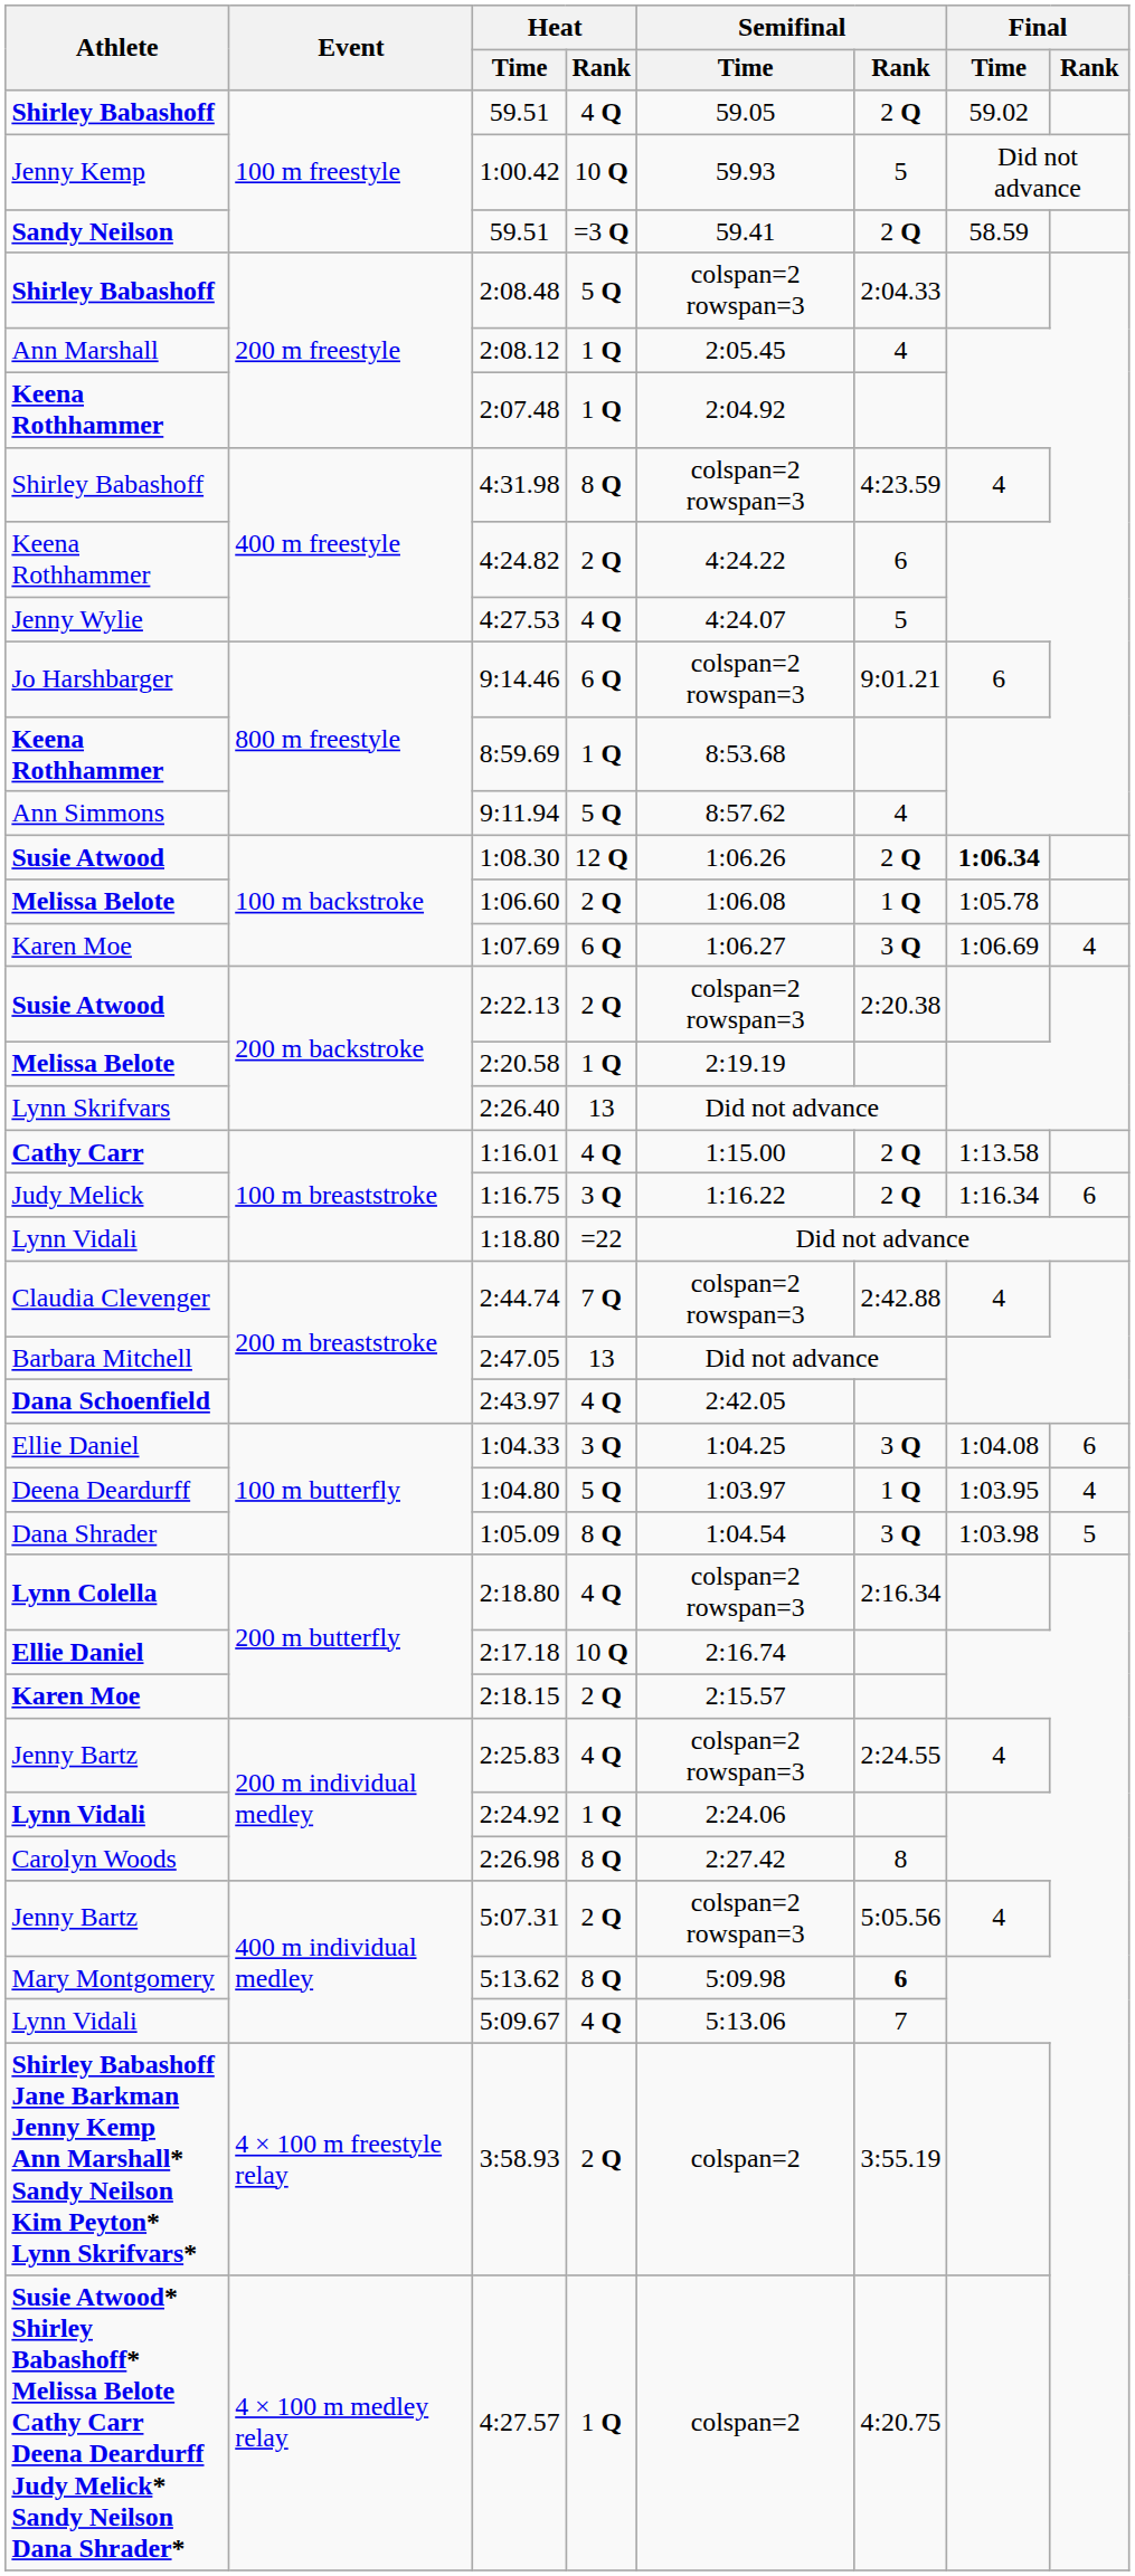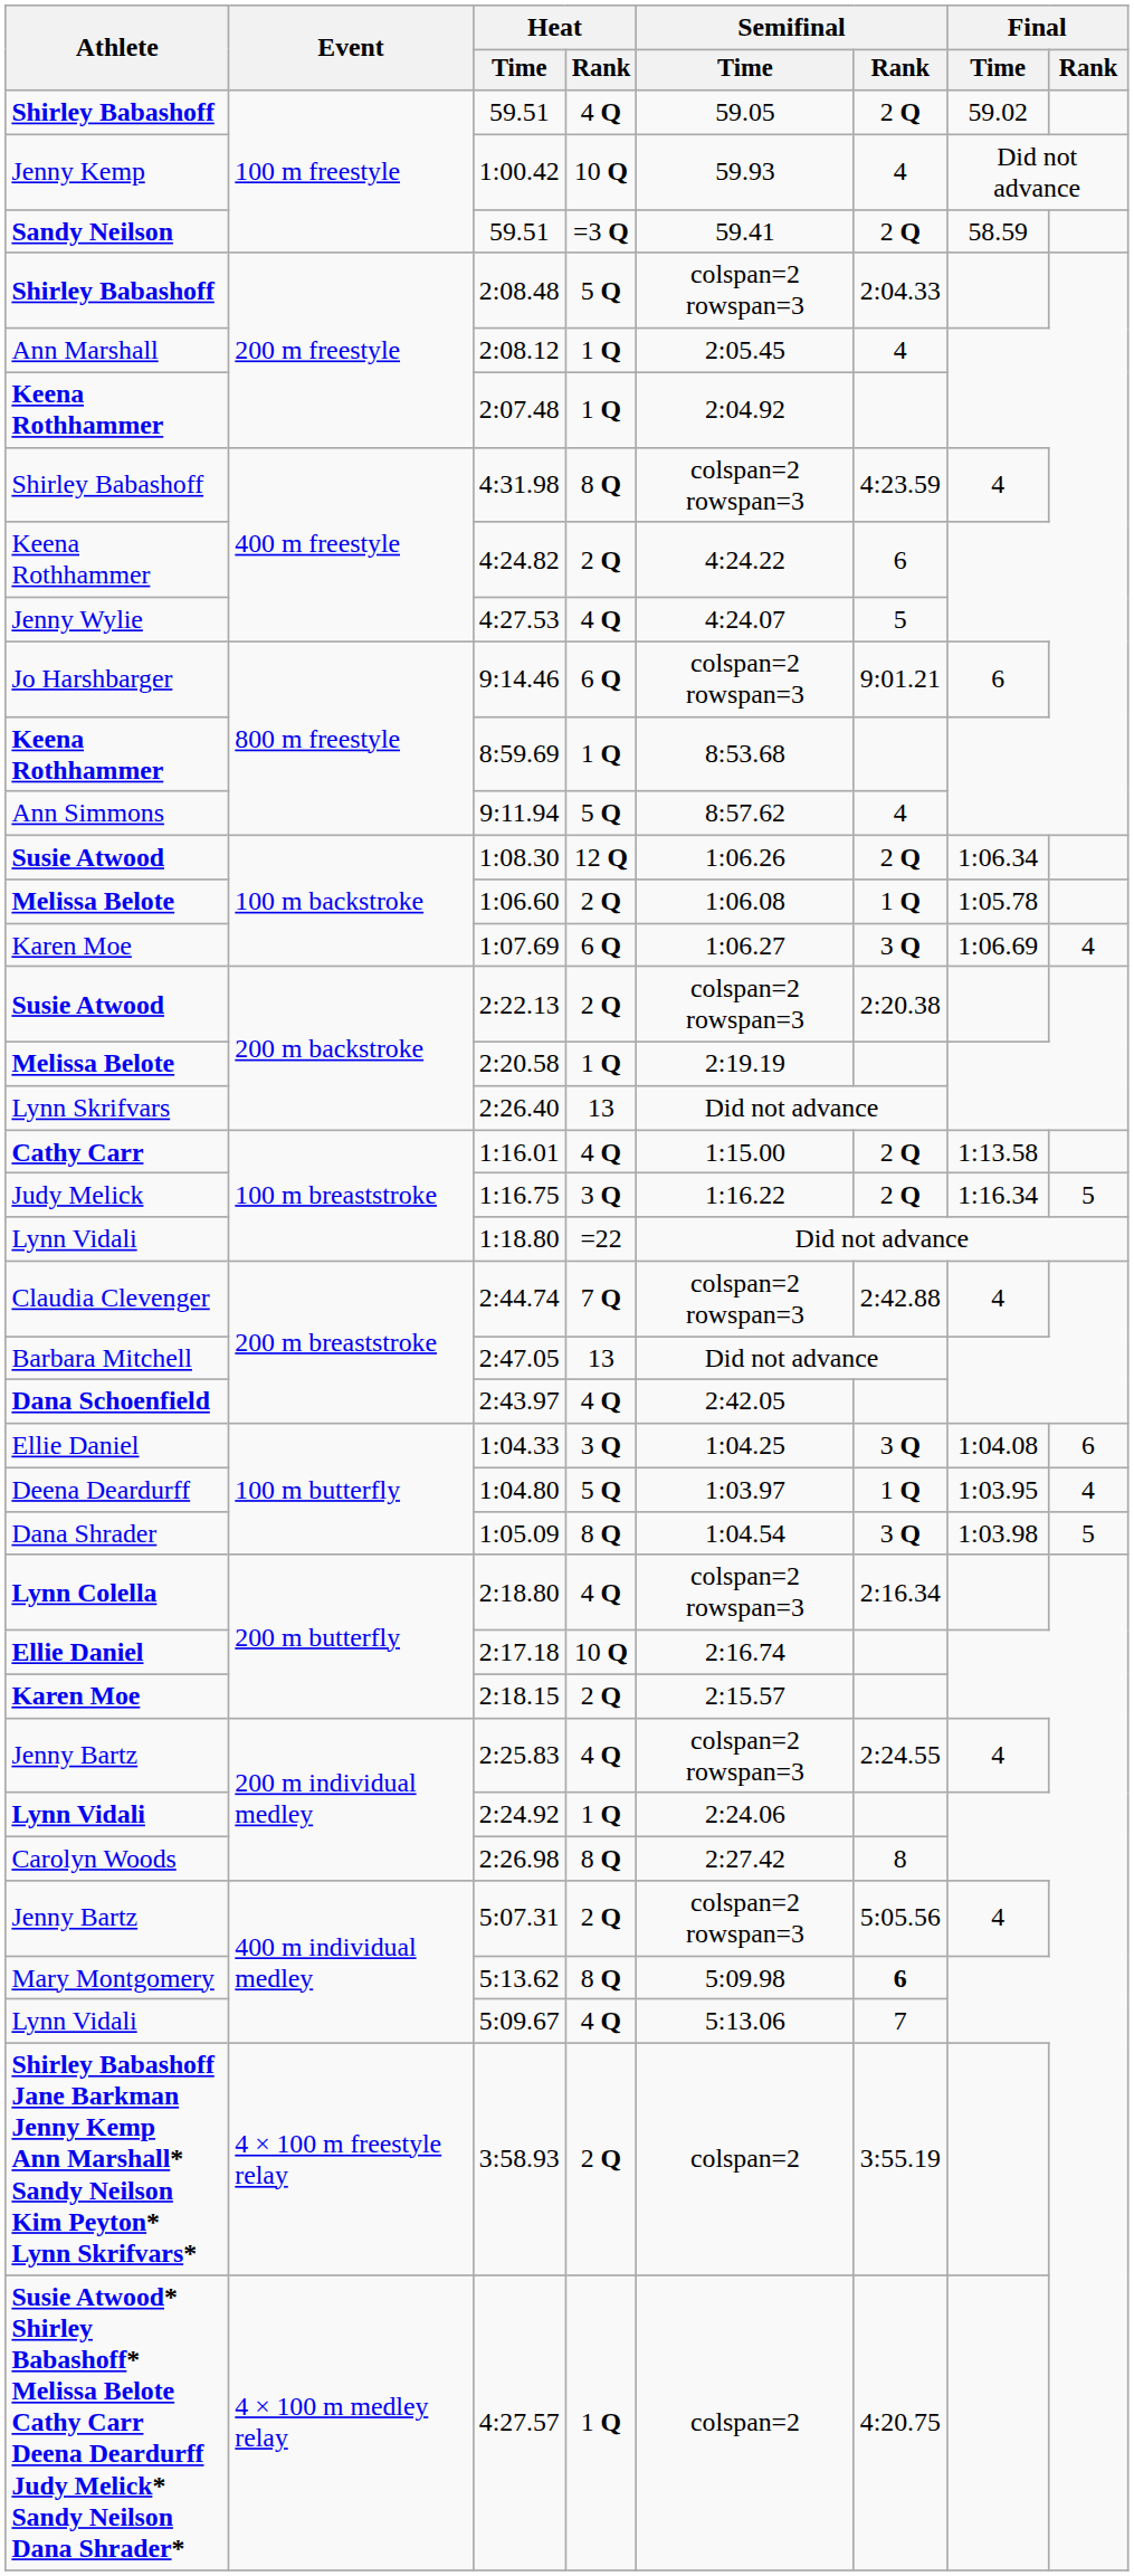1:00.42 | Semifinal / Rank: 5 -> 4
1:08.30 | Final / Time: bold -> normal
1:16.75 | Final / Rank: 6 -> 5
